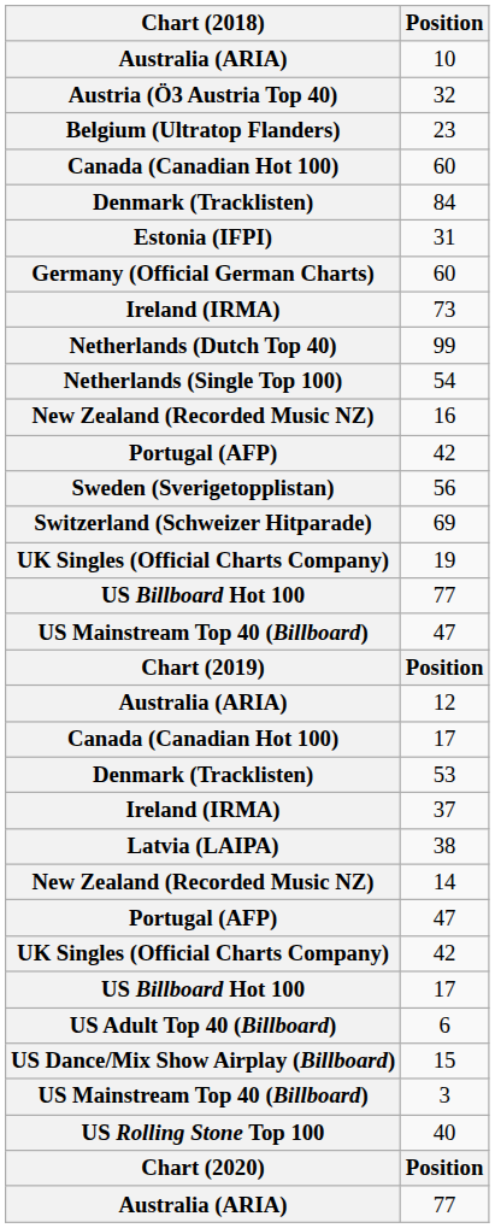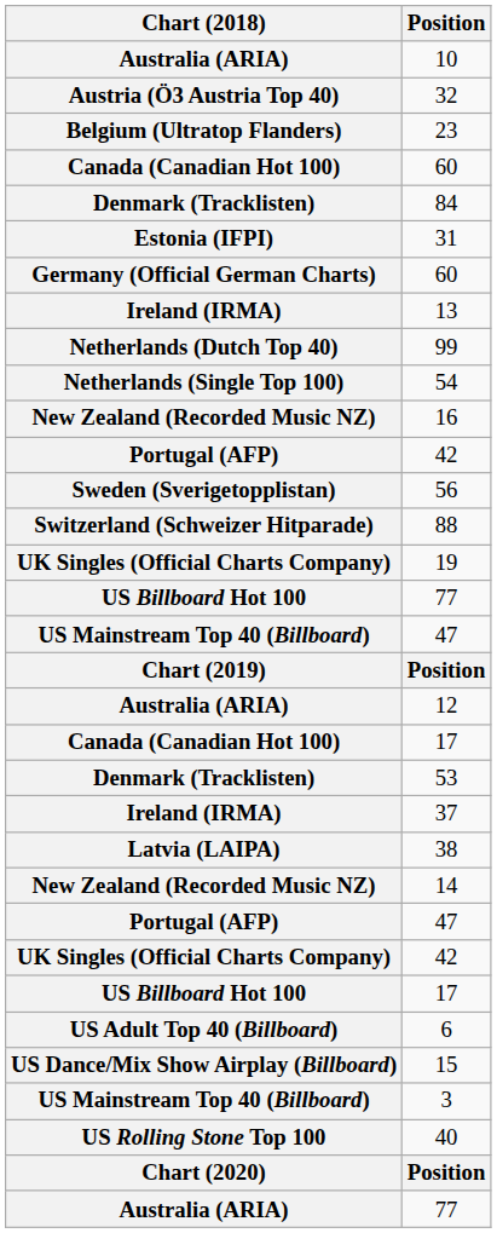row 9 | Position: 73 -> 13
row 15 | Position: 69 -> 88
